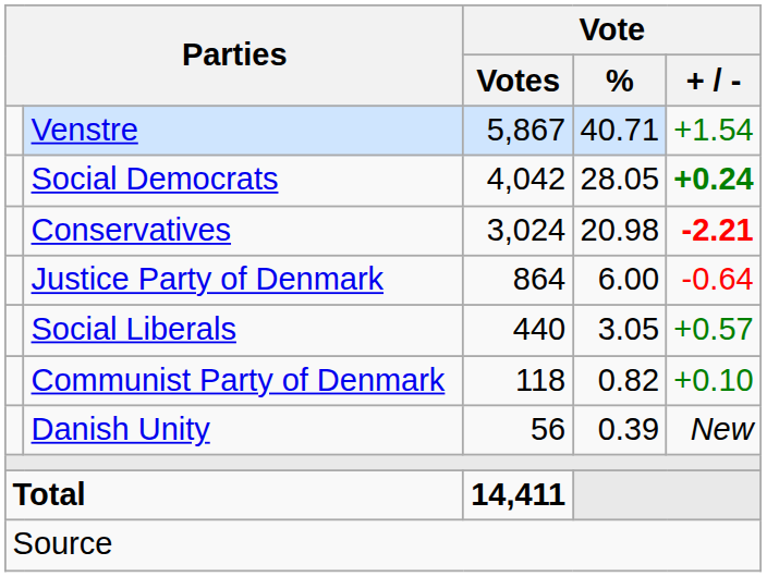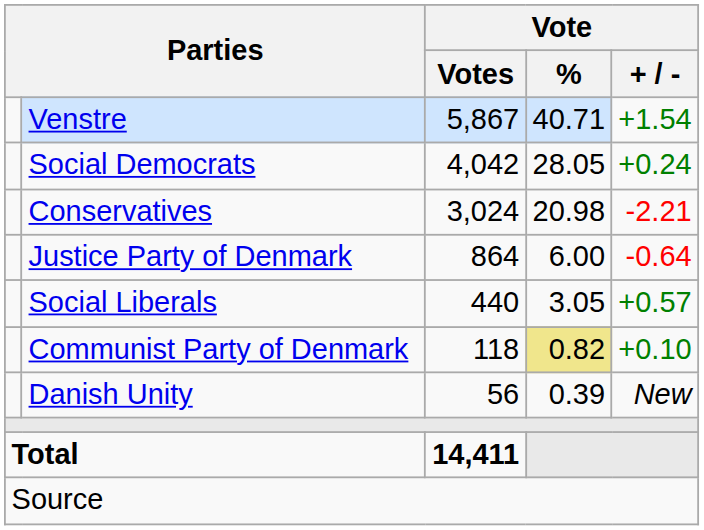Social Democrats | Vote / + / -: bold -> normal
Conservatives | Vote / + / -: bold -> normal
Communist Party of Denmark | Vote / %: no background -> khaki background
